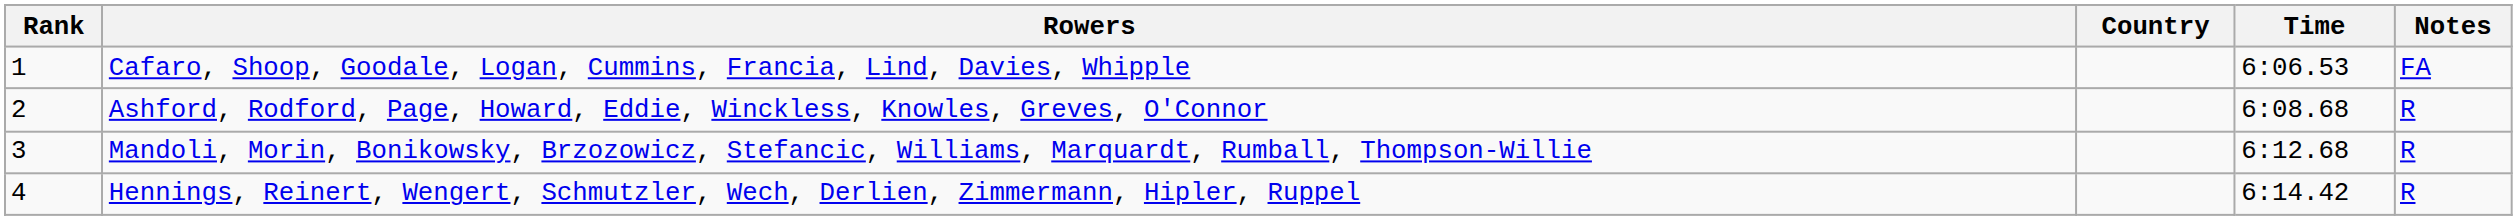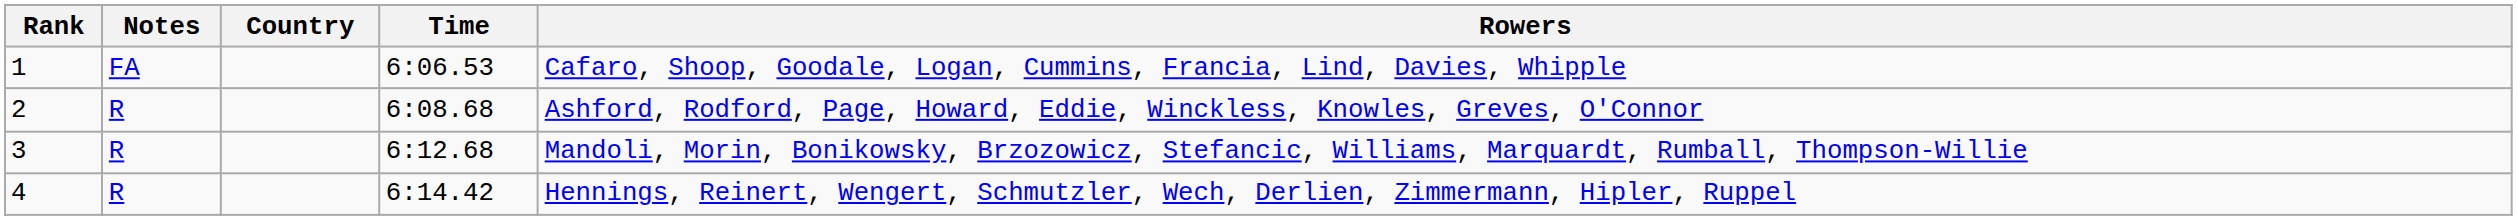columns swapped: Rowers <-> Notes
